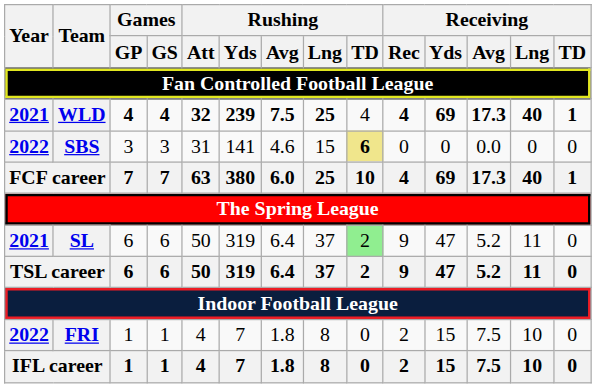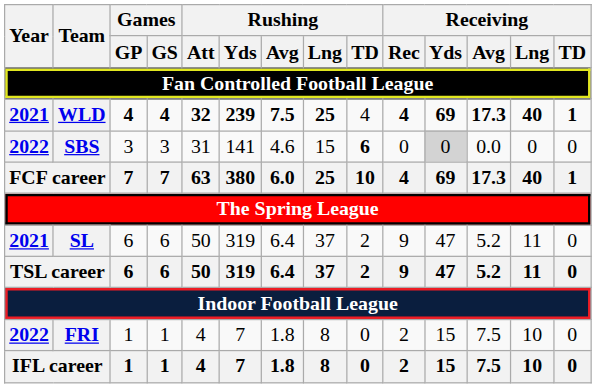SBS | Rushing / TD: khaki background -> no background
SBS | Receiving / Yds: no background -> lightgrey background
SL | Rushing / TD: lightgreen background -> no background
